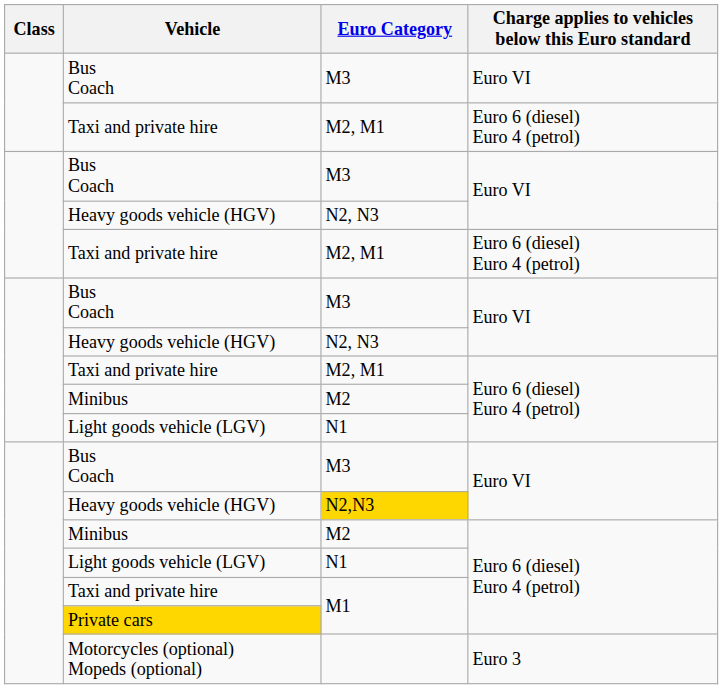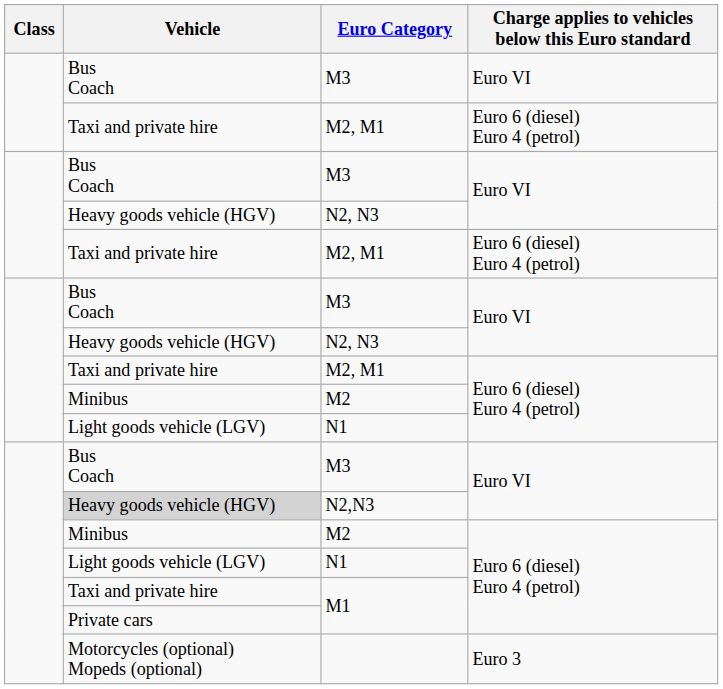N2,N3 | Vehicle: no background -> lightgrey background
N2,N3 | Euro Category: gold background -> no background
Private cars / M1 | Vehicle: gold background -> no background
